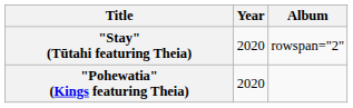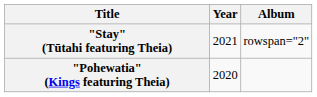"Stay" (Tūtahi featuring Theia) | Year: 2020 -> 2021
